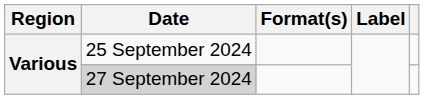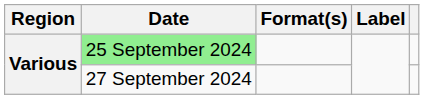25 September 2024 | Date: no background -> lightgreen background
27 September 2024 | Date: lightgrey background -> no background
